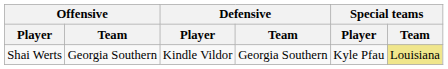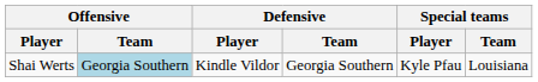Shai Werts | Offensive / Team: no background -> lightblue background
Shai Werts | Special teams / Team: khaki background -> no background
